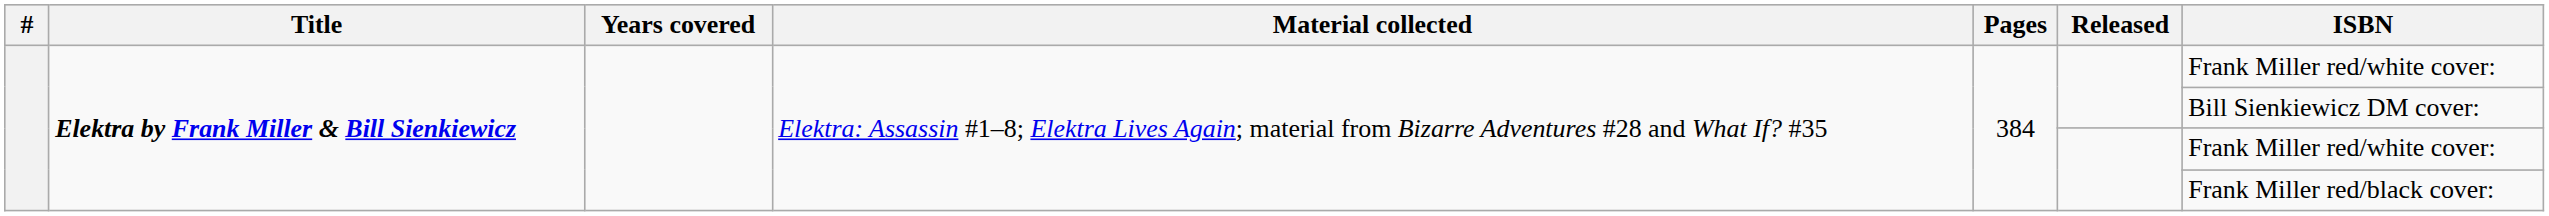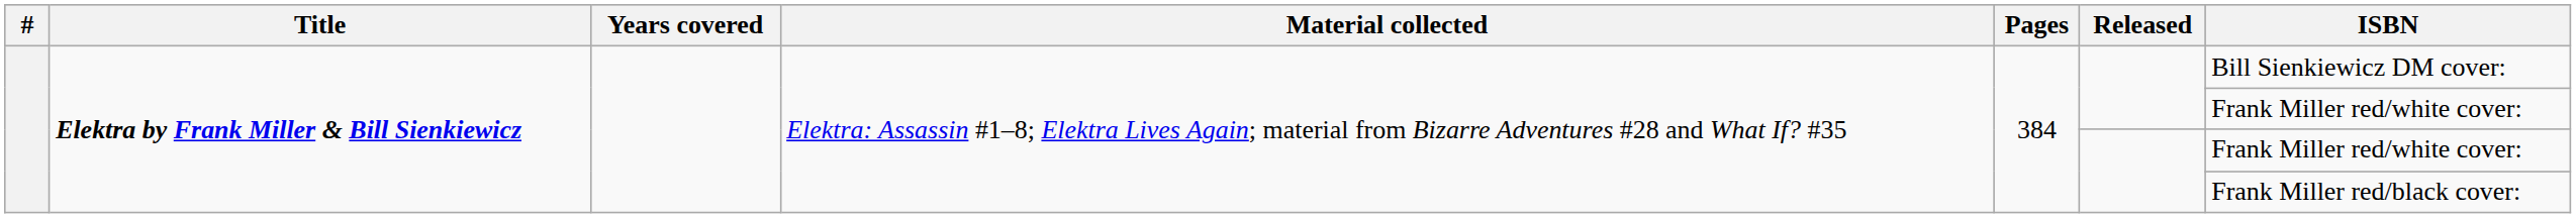row 2 | ISBN: Frank Miller red/white cover: -> Bill Sienkiewicz DM cover:
row 3 | ISBN: Bill Sienkiewicz DM cover: -> Frank Miller red/white cover:
